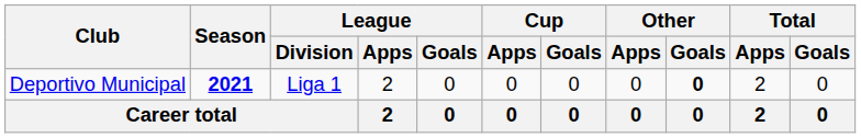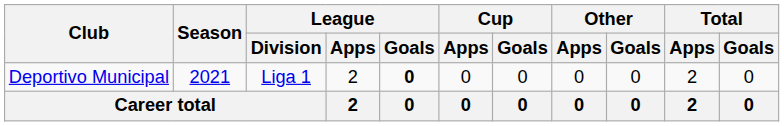Deportivo Municipal | Season: bold -> normal
Deportivo Municipal | League / Goals: normal -> bold
Deportivo Municipal | Other / Goals: bold -> normal
